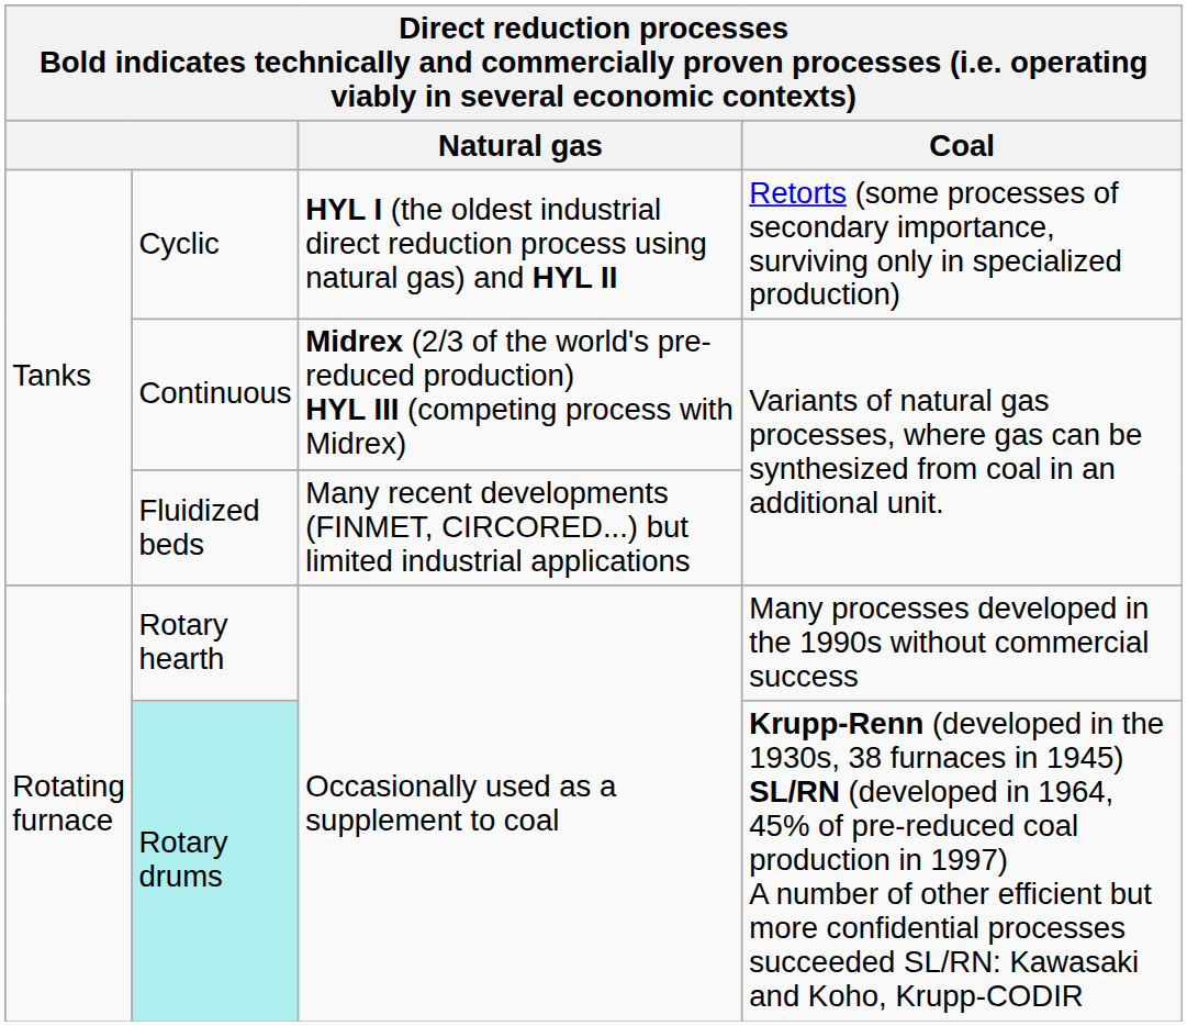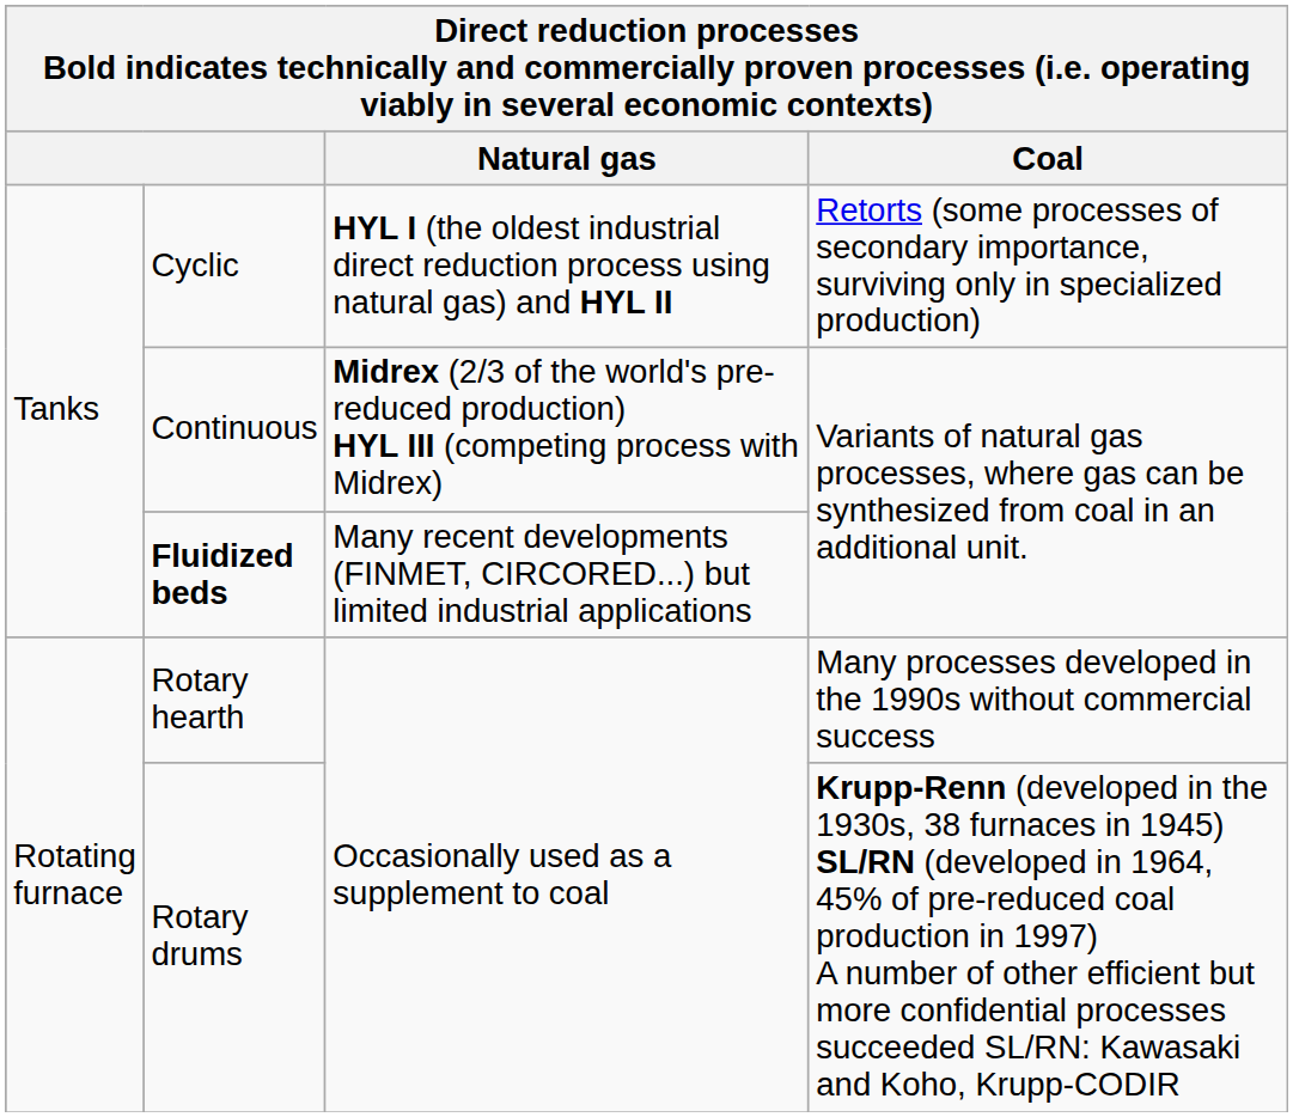Fluidized beds | column 2: normal -> bold
Rotary drums | column 2: paleturquoise background -> no background
